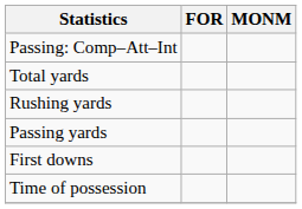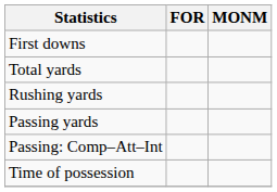rows swapped: First downs <-> Passing: Comp–Att–Int
